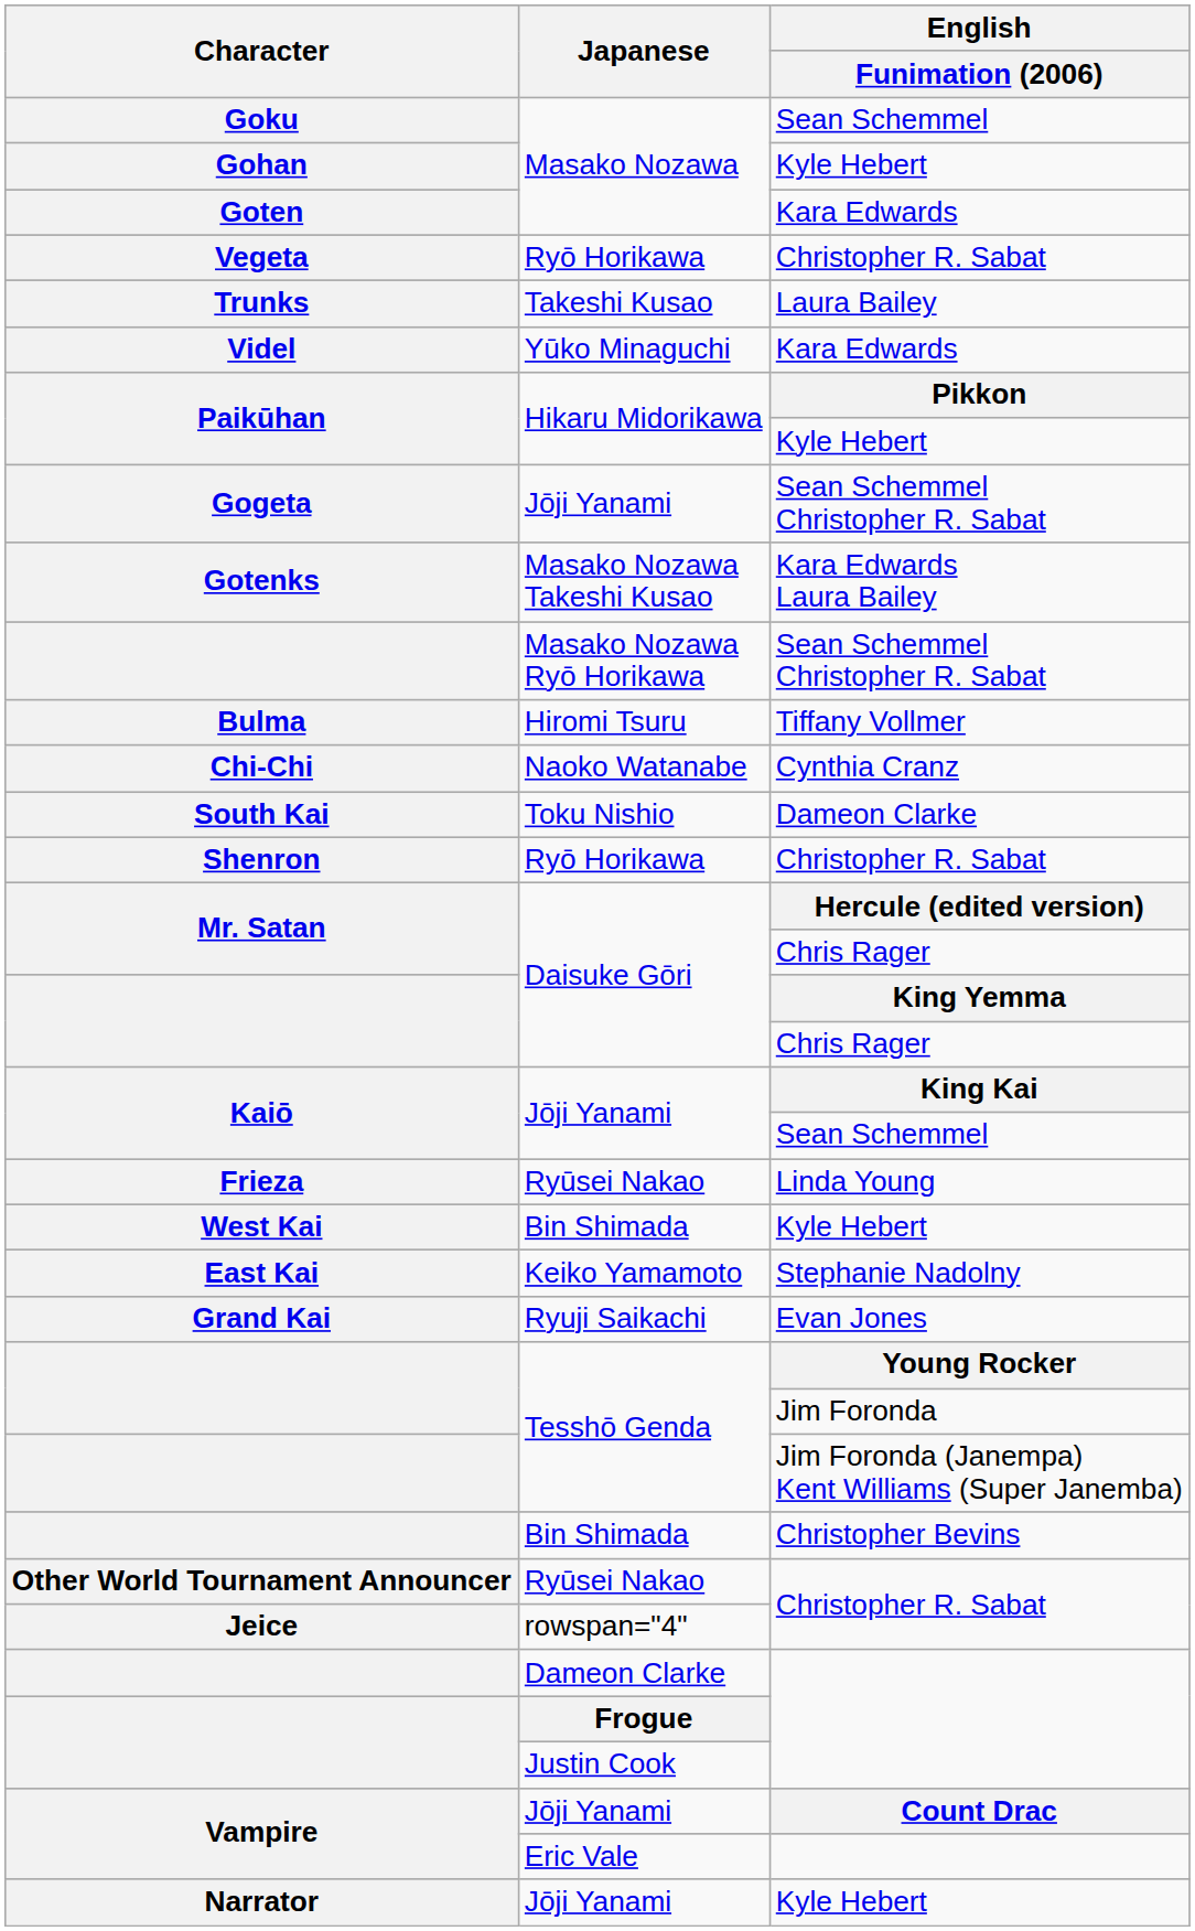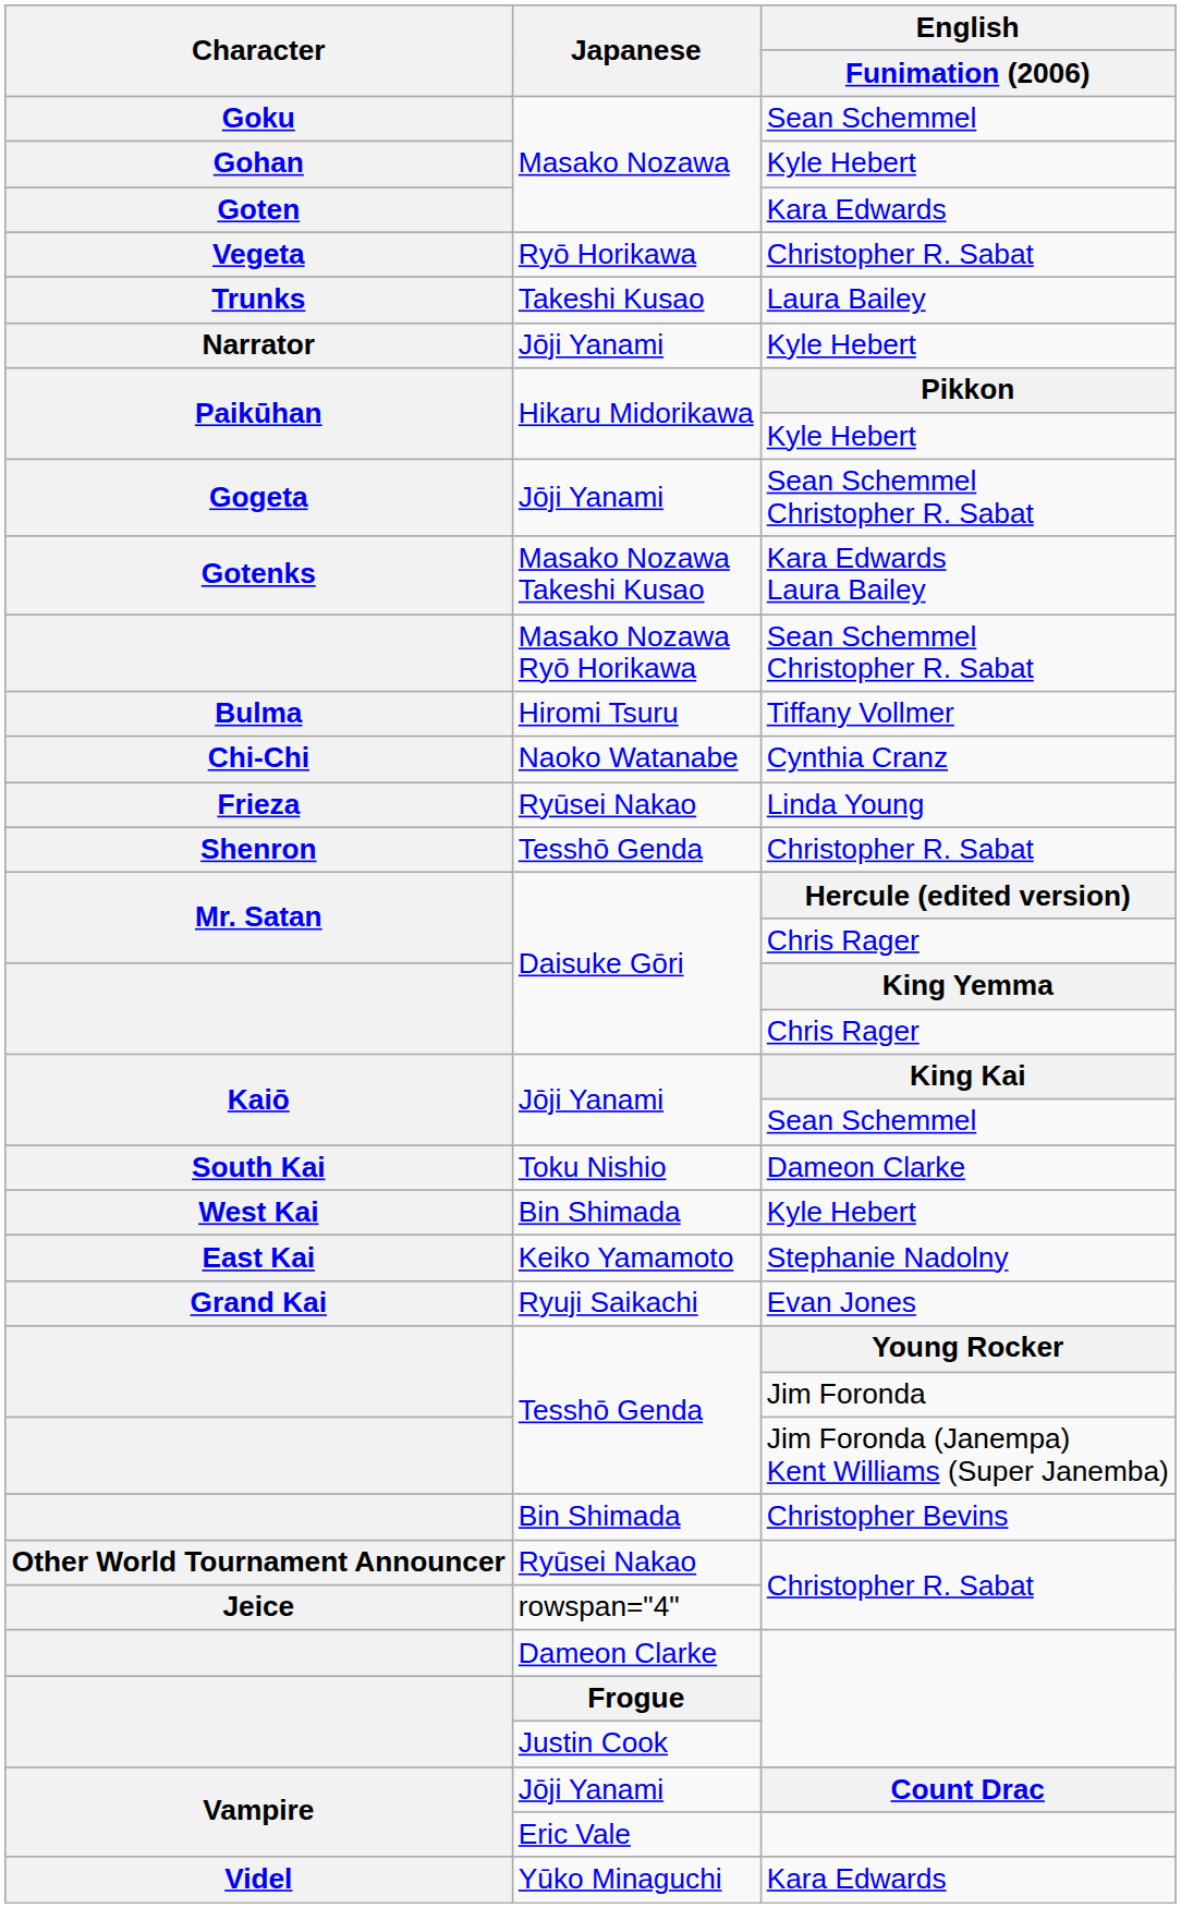rows swapped: Videl <-> Narrator
rows swapped: Frieza <-> South Kai
Shenron | Japanese: Ryō Horikawa -> Tesshō Genda
